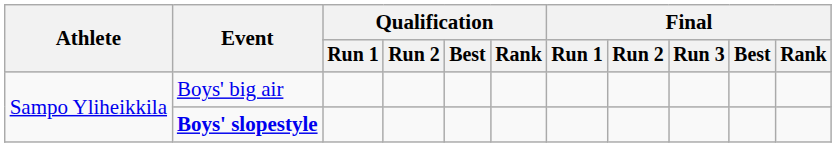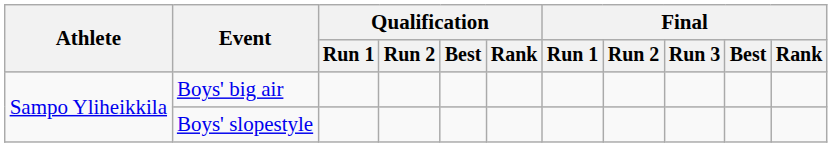Boys' slopestyle | Event: bold -> normal
